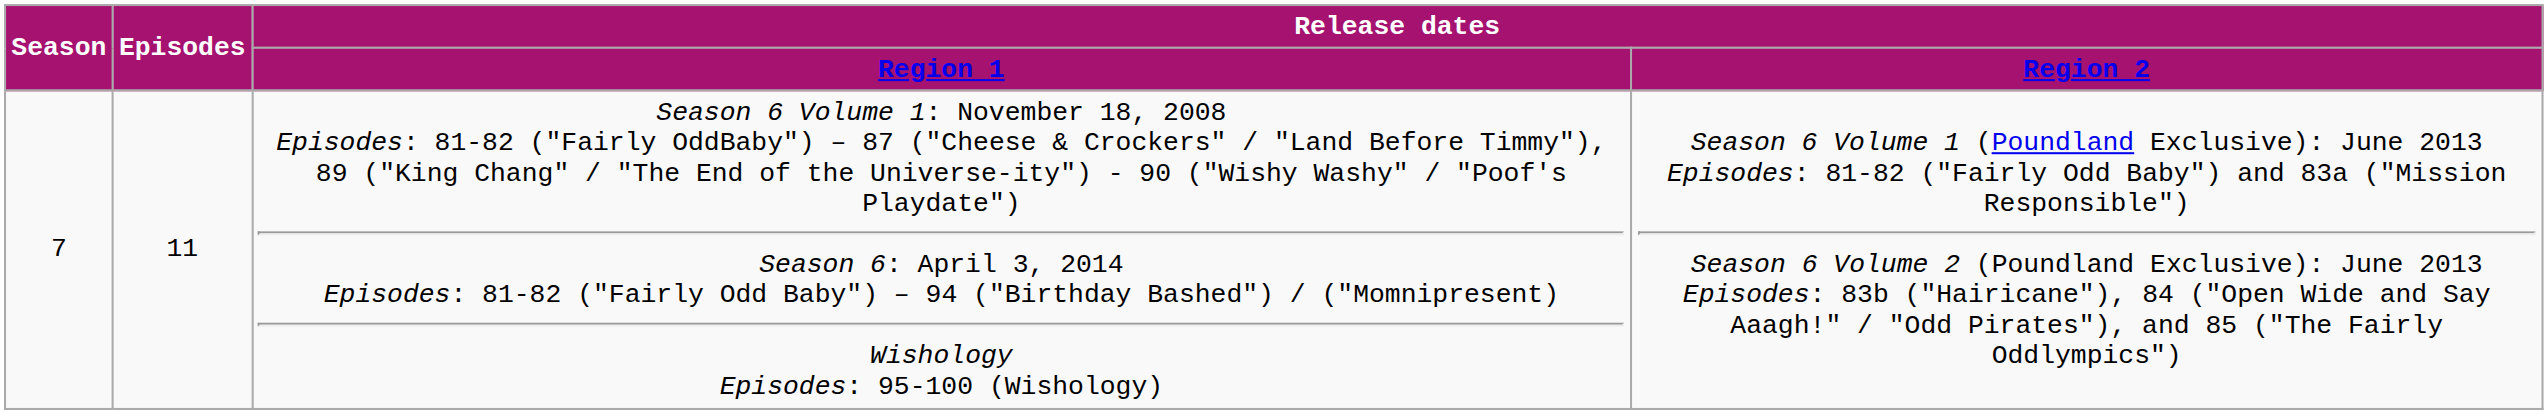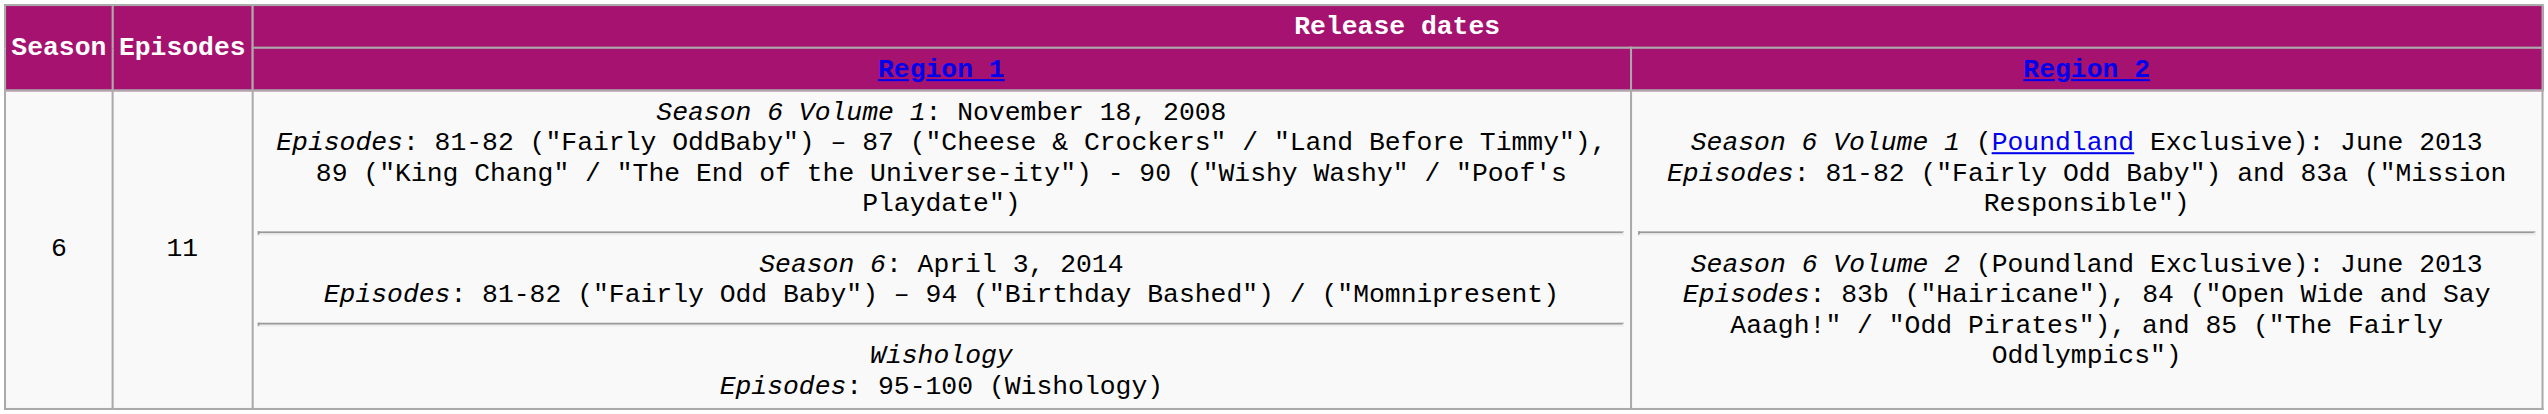row 3 | Season: 7 -> 6
